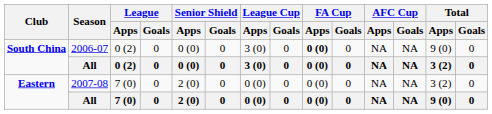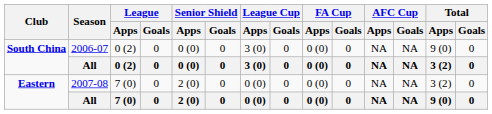South China / 2006-07 | FA Cup / Apps: bold -> normal
